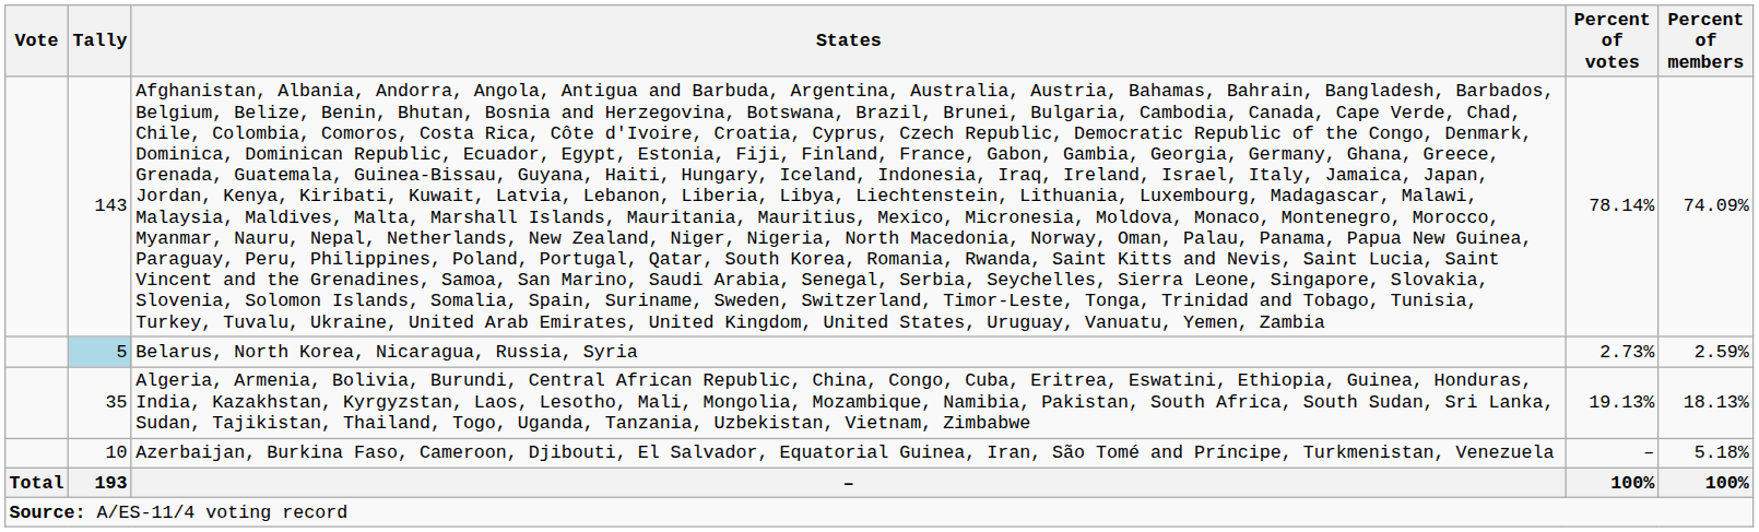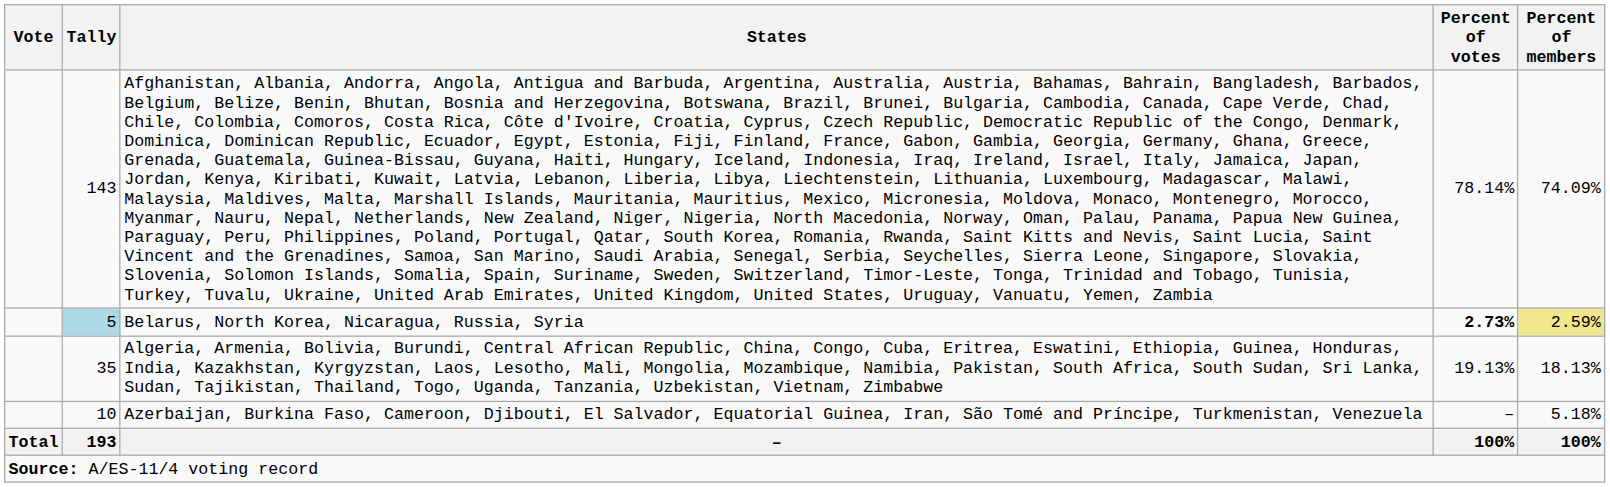Belarus, North Korea, Nicaragua, Russia, Syria | Percent of votes: normal -> bold
Belarus, North Korea, Nicaragua, Russia, Syria | Percent of members: no background -> khaki background
